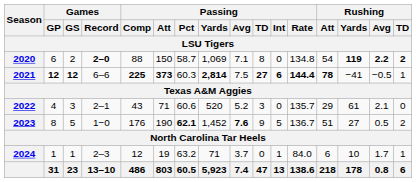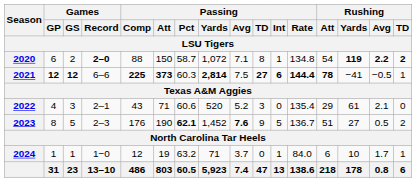2020 | Passing / Yards / LSU Tigers: 1,069 -> 1,072
2020 | Passing / Int / LSU Tigers: 0 -> 1
2022 | Passing / Rate / LSU Tigers: 135.7 -> 135.4
2023 | Games / Record / LSU Tigers: 1−0 -> 2–3
2024 | Games / Record / LSU Tigers: 2–3 -> 1−0
